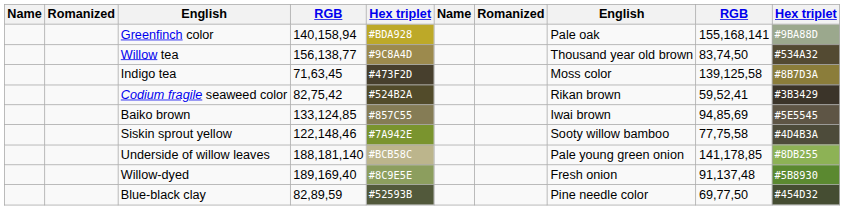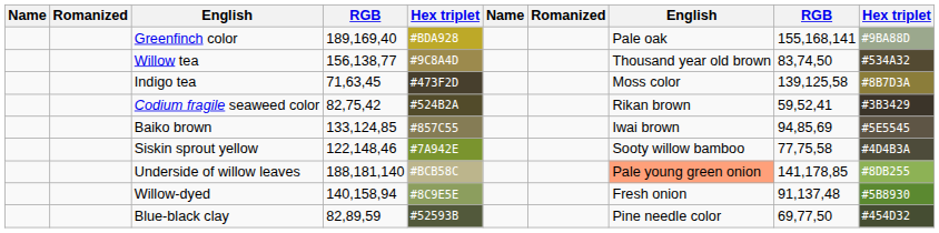Greenfinch color | column 4: 140,158,94 -> 189,169,40
Underside of willow leaves | column 8: no background -> lightsalmon background
Willow-dyed | column 4: 189,169,40 -> 140,158,94
